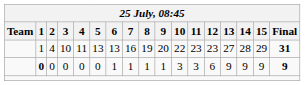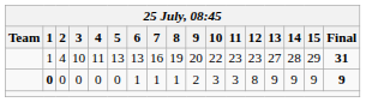row 4 | 9: 1 -> 2
row 4 | 12: 6 -> 8
